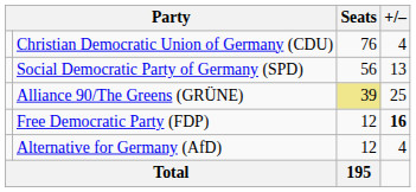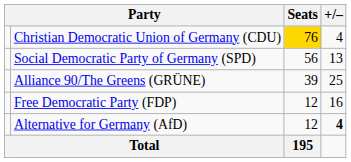Christian Democratic Union of Germany (CDU) | Seats: no background -> gold background
Alliance 90/The Greens (GRÜNE) | Seats: khaki background -> no background
Free Democratic Party (FDP) | +/–: bold -> normal
Alternative for Germany (AfD) | +/–: normal -> bold
